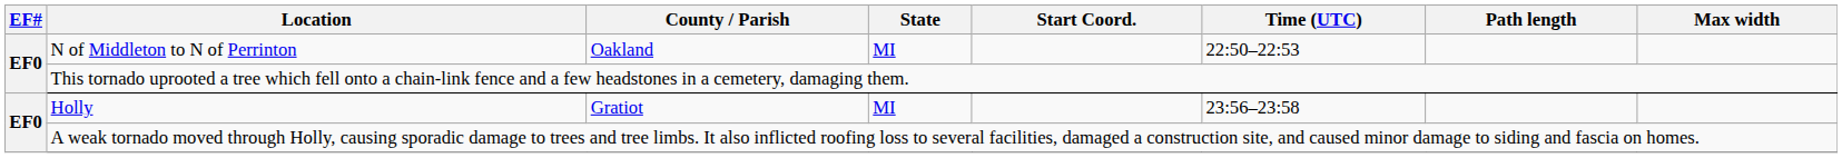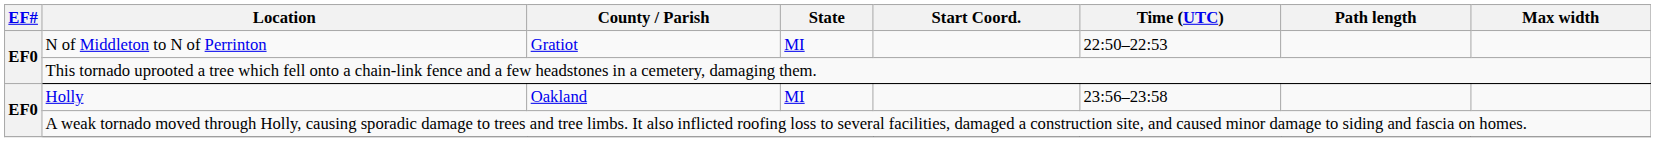N of Middleton to N of Perrinton | County / Parish: Oakland -> Gratiot
Holly | County / Parish: Gratiot -> Oakland
